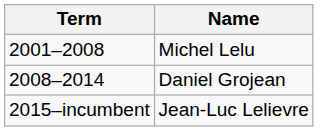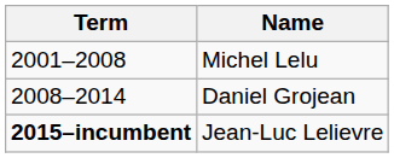Jean-Luc Lelievre | Term: normal -> bold
